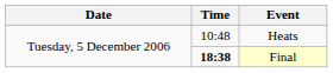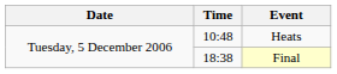Final | Time: bold -> normal
